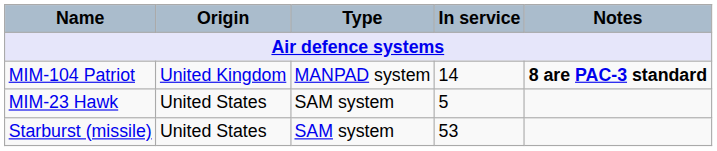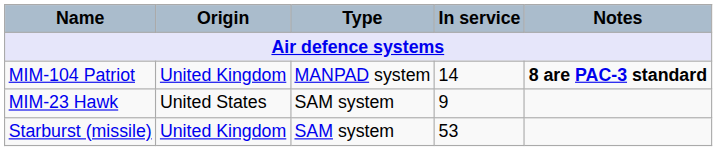MIM-23 Hawk | In service: 5 -> 9
Starburst (missile) | Origin: United States -> United Kingdom
